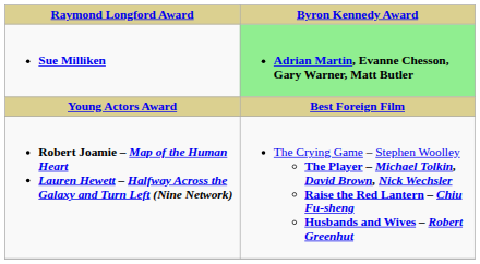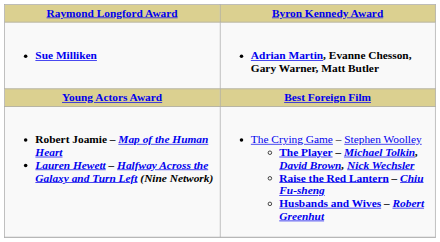Sue Milliken | Byron Kennedy Award: lightgreen background -> no background
